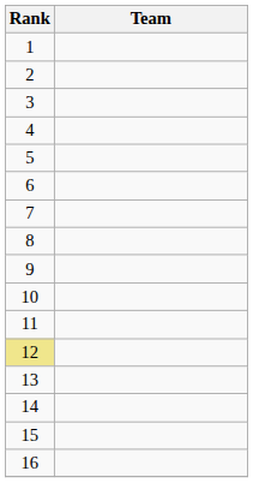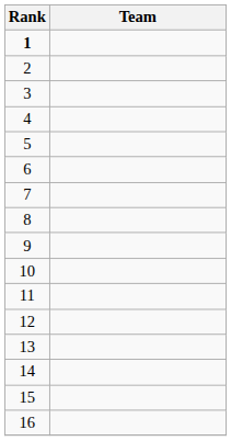1 | Rank: normal -> bold
12 | Rank: khaki background -> no background
